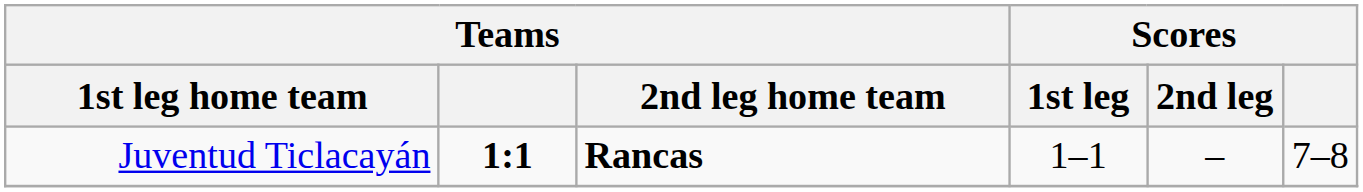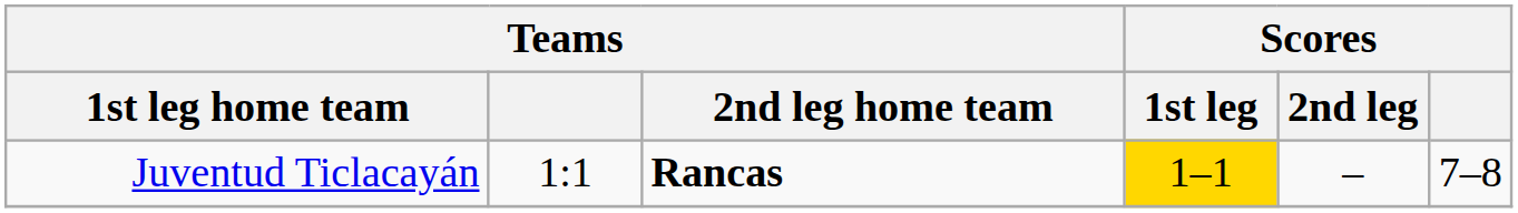Juventud Ticlacayán | Teams: bold -> normal
Juventud Ticlacayán | Scores / 1st leg: no background -> gold background
